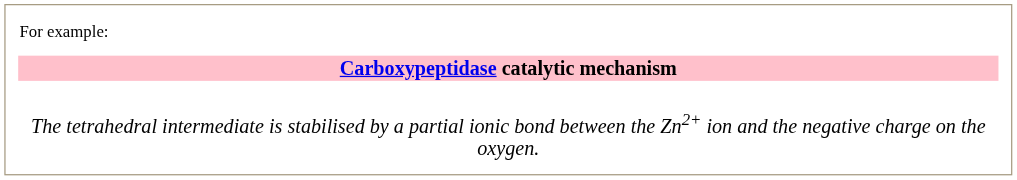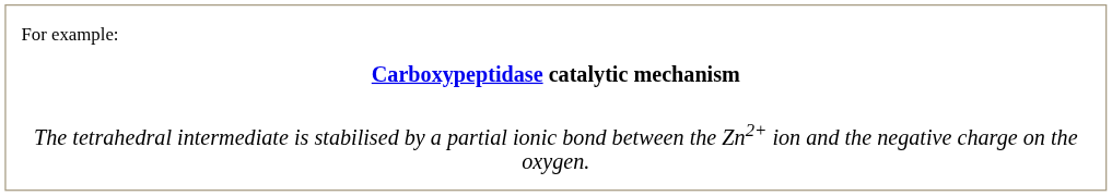row 2 | column 1: pink background -> no background
